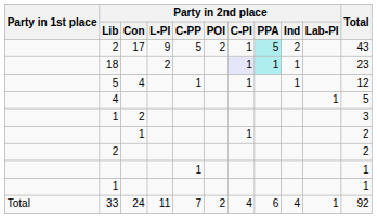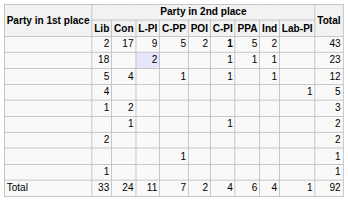2 / 17 | Party in 2nd place / C-PI: normal -> bold
2 / 17 | Party in 2nd place / PPA: paleturquoise background -> no background
18 | Party in 2nd place / L-PI: no background -> lavender background
18 | Party in 2nd place / C-PI: lavender background -> no background
18 | Party in 2nd place / PPA: paleturquoise background -> no background
